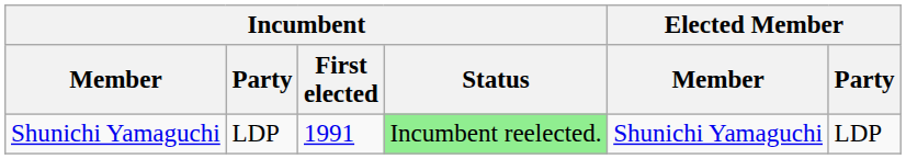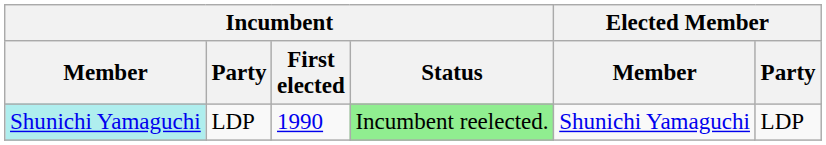row 3 | Incumbent / Member: no background -> paleturquoise background
row 3 | Incumbent / First elected: 1991 -> 1990
